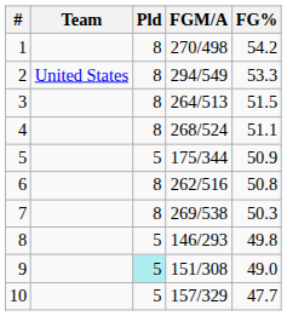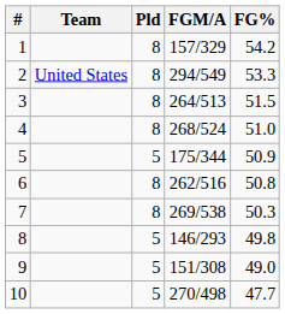1 | FGM/A: 270/498 -> 157/329
4 | FG%: 51.1 -> 51.0
9 | Pld: paleturquoise background -> no background
10 | FGM/A: 157/329 -> 270/498
